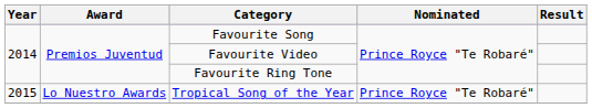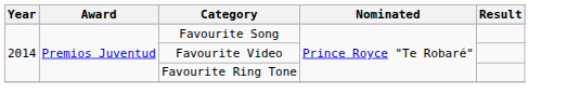- row: 2015 | Lo Nuestro Awards | Tropical Song of the Year | Prince Royce "Te Robaré"
